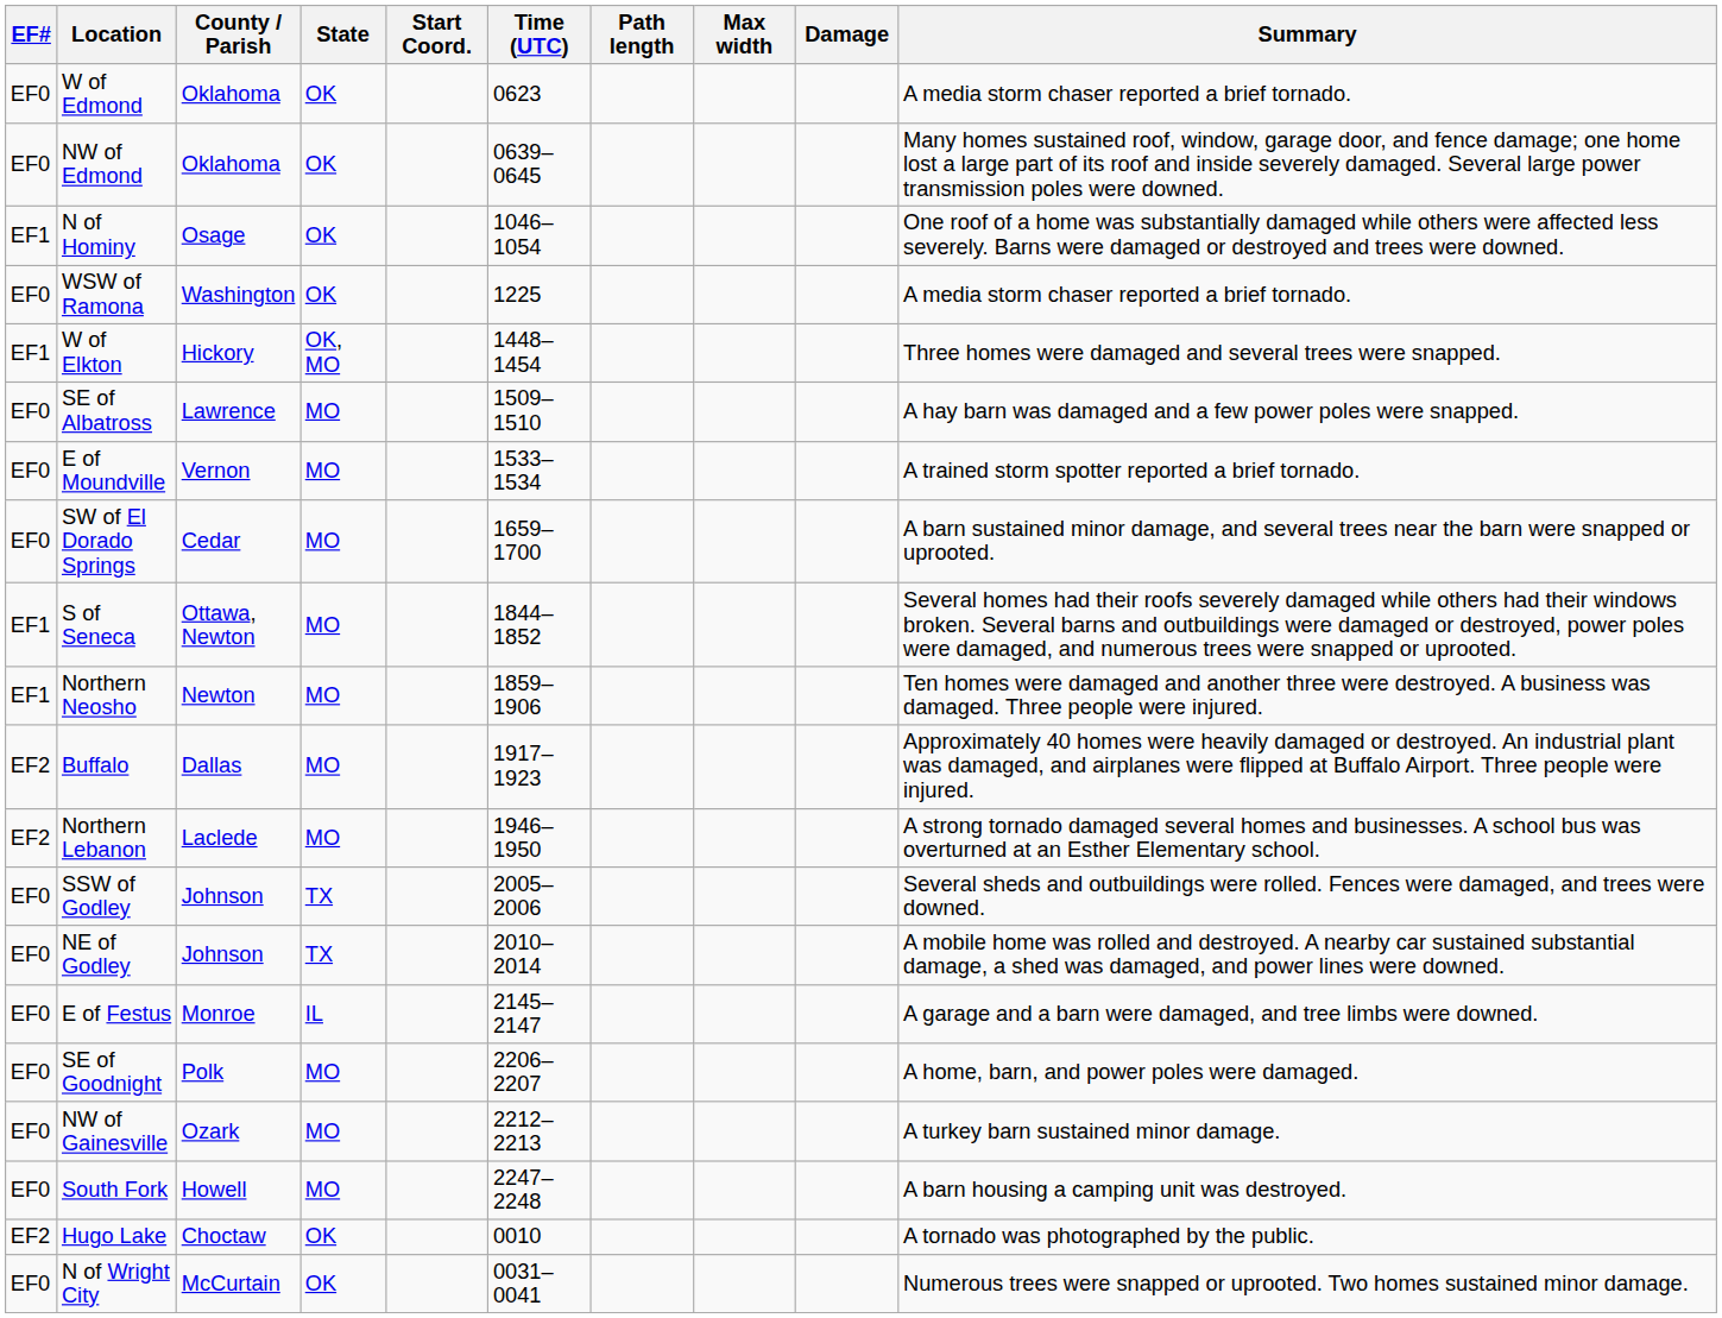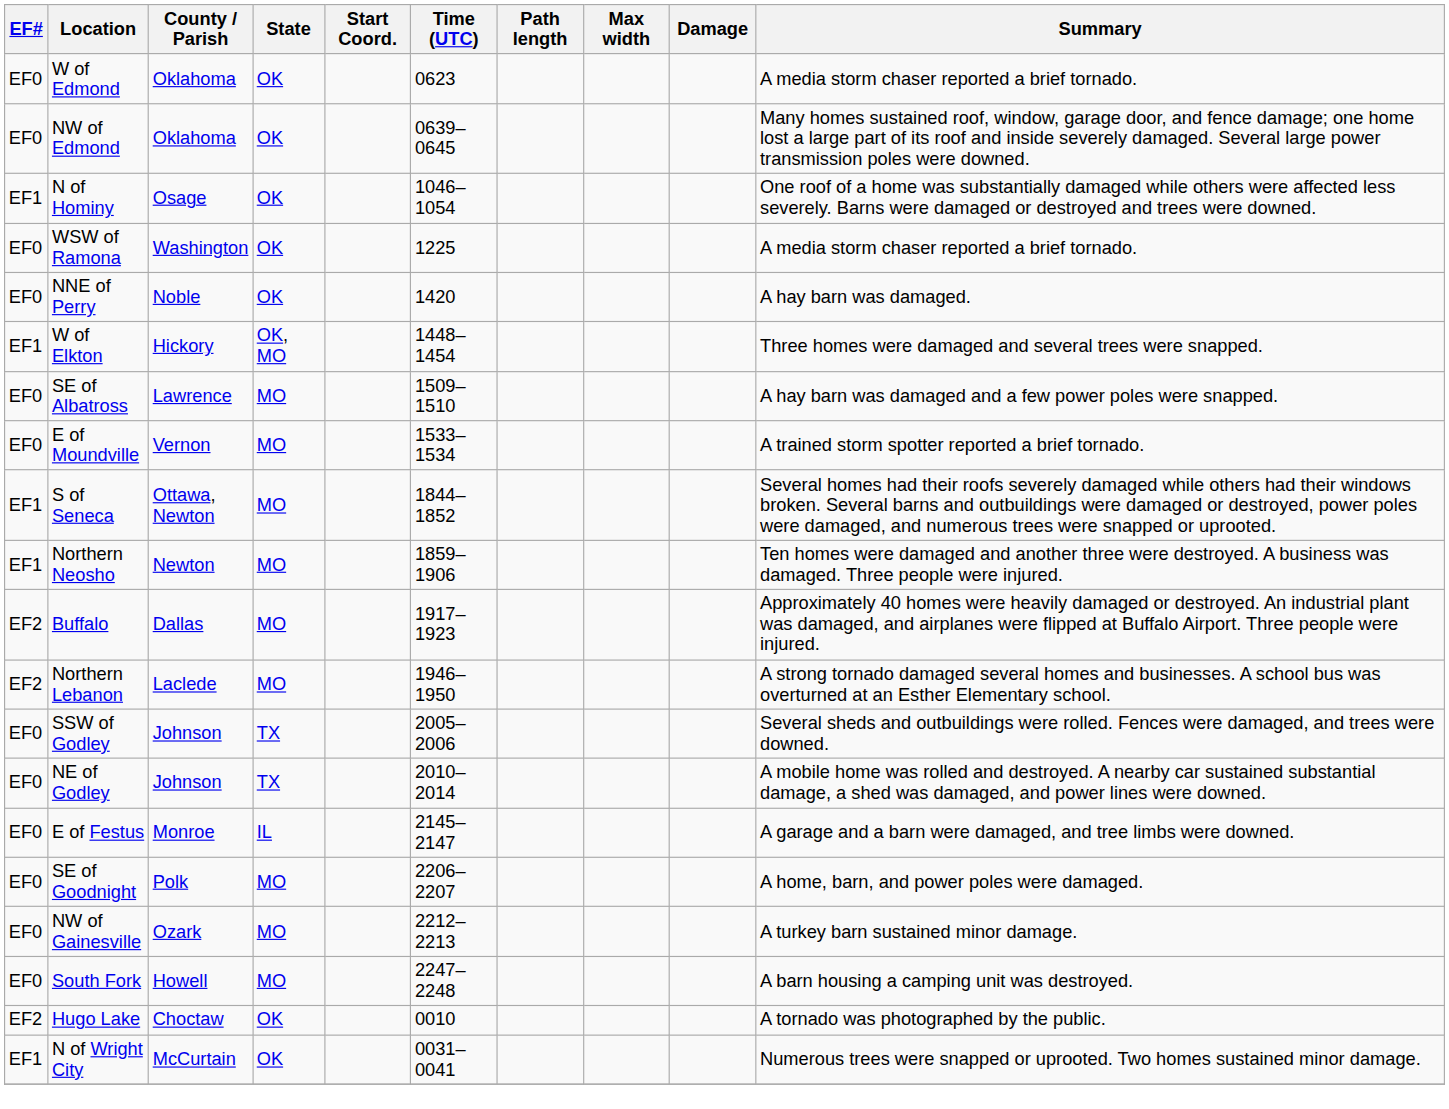+ row: EF0 | NNE of Perry | Noble | OK | 1420 | A hay barn was damaged.
- row: EF0 | SW of El Dorado Springs | Cedar | MO | 1659–1700 | A barn sustained minor damage, and several trees near the barn were snapped or uprooted.
N of Wright City | EF#: EF0 -> EF1
